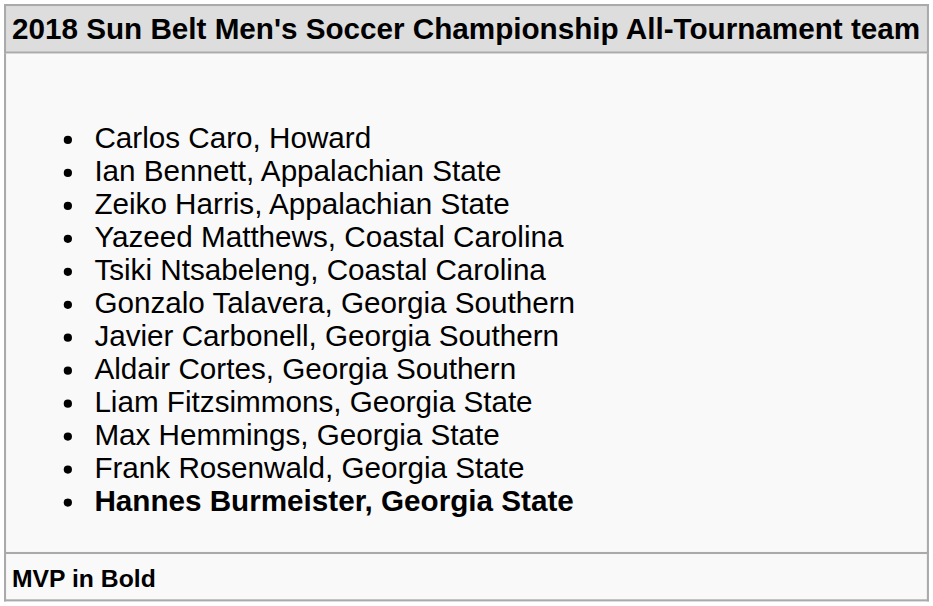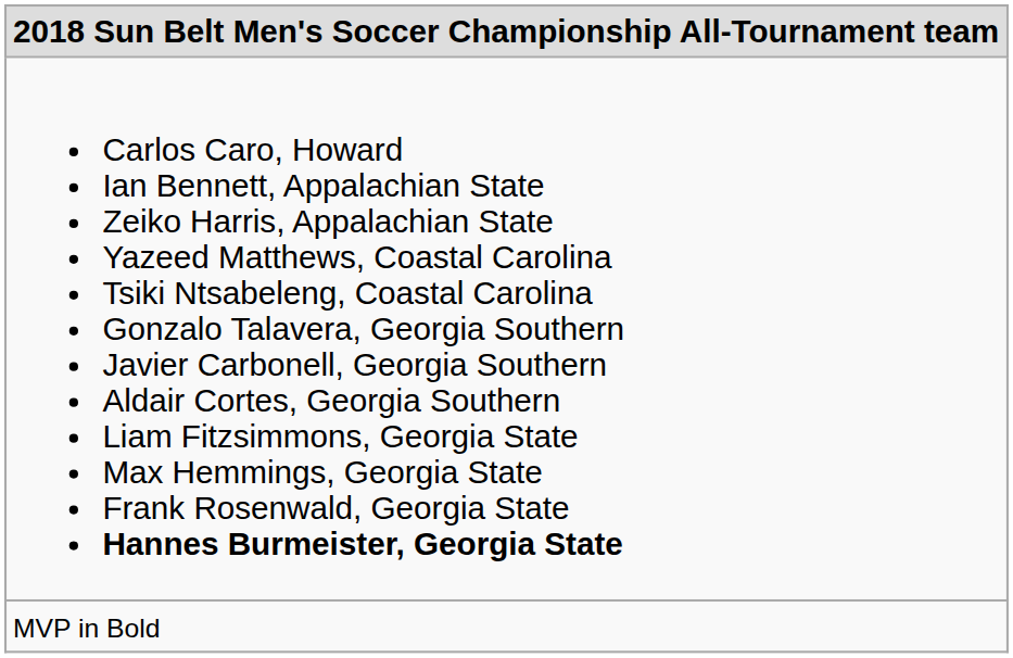MVP in Bold | column 1: bold -> normal
